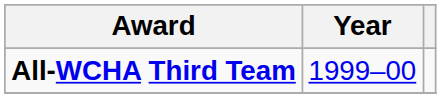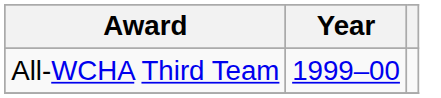row 2 | Award: bold -> normal
